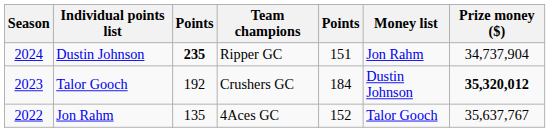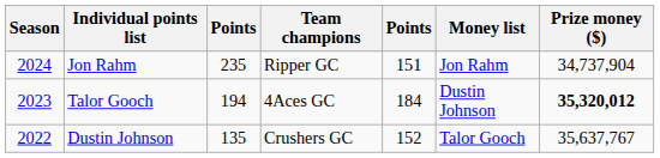row 2 | Individual points list: Dustin Johnson -> Jon Rahm
row 2 | column 3: bold -> normal
row 3 | column 3: 192 -> 194
row 3 | Team champions: Crushers GC -> 4Aces GC
row 4 | Individual points list: Jon Rahm -> Dustin Johnson
row 4 | Team champions: 4Aces GC -> Crushers GC
